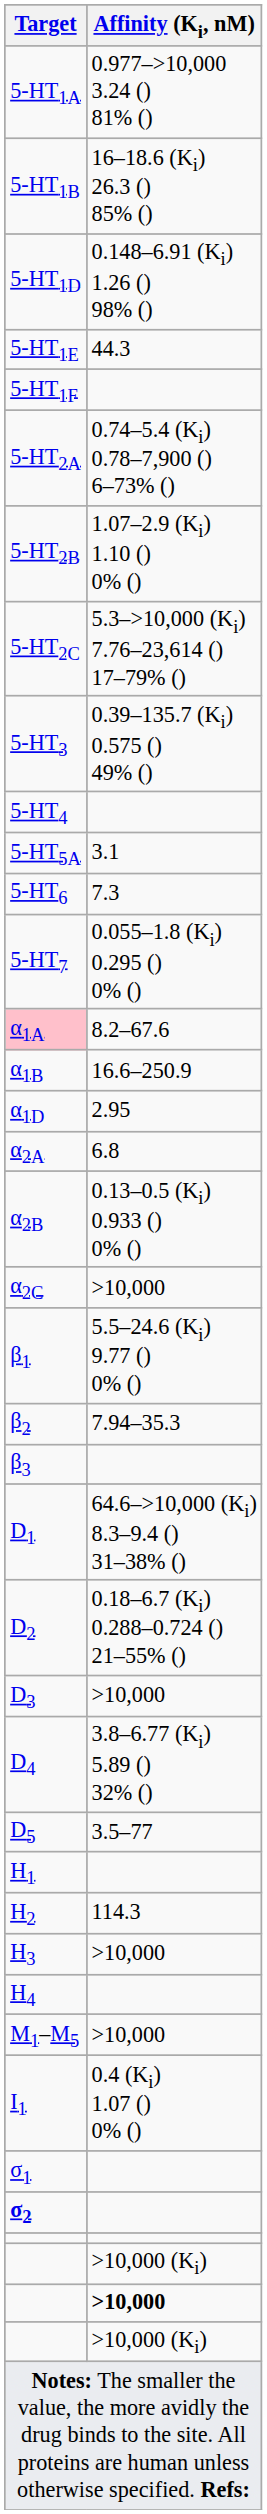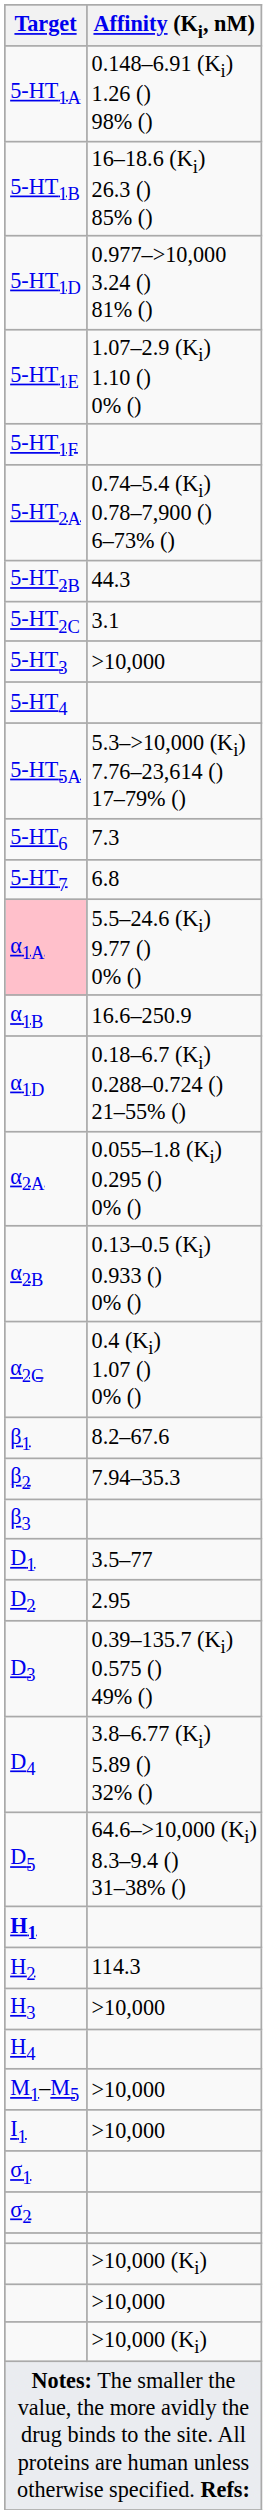row 2 | Affinity (Ki, nM): 0.977–>10,000 3.24 () 81% () -> 0.148–6.91 (Ki) 1.26 () 98% ()
row 4 | Affinity (Ki, nM): 0.148–6.91 (Ki) 1.26 () 98% () -> 0.977–>10,000 3.24 () 81% ()
row 5 | Affinity (Ki, nM): 44.3 -> 1.07–2.9 (Ki) 1.10 () 0% ()
row 8 | Affinity (Ki, nM): 1.07–2.9 (Ki) 1.10 () 0% () -> 44.3
row 9 | Affinity (Ki, nM): 5.3–>10,000 (Ki) 7.76–23,614 () 17–79% () -> 3.1
row 10 | Affinity (Ki, nM): 0.39–135.7 (Ki) 0.575 () 49% () -> >10,000
row 12 | Affinity (Ki, nM): 3.1 -> 5.3–>10,000 (Ki) 7.76–23,614 () 17–79% ()
row 14 | Affinity (Ki, nM): 0.055–1.8 (Ki) 0.295 () 0% () -> 6.8
row 15 | Affinity (Ki, nM): 8.2–67.6 -> 5.5–24.6 (Ki) 9.77 () 0% ()
row 17 | Affinity (Ki, nM): 2.95 -> 0.18–6.7 (Ki) 0.288–0.724 () 21–55% ()
row 18 | Affinity (Ki, nM): 6.8 -> 0.055–1.8 (Ki) 0.295 () 0% ()
row 20 | Affinity (Ki, nM): >10,000 -> 0.4 (Ki) 1.07 () 0% ()
row 21 | Affinity (Ki, nM): 5.5–24.6 (Ki) 9.77 () 0% () -> 8.2–67.6
row 24 | Affinity (Ki, nM): 64.6–>10,000 (Ki) 8.3–9.4 () 31–38% () -> 3.5–77
row 25 | Affinity (Ki, nM): 0.18–6.7 (Ki) 0.288–0.724 () 21–55% () -> 2.95
row 26 | Affinity (Ki, nM): >10,000 -> 0.39–135.7 (Ki) 0.575 () 49% ()
row 28 | Affinity (Ki, nM): 3.5–77 -> 64.6–>10,000 (Ki) 8.3–9.4 () 31–38% ()
row 29 | Target: normal -> bold
row 34 | Affinity (Ki, nM): 0.4 (Ki) 1.07 () 0% () -> >10,000
row 36 | Target: bold -> normal
row 39 | Affinity (Ki, nM): bold -> normal
